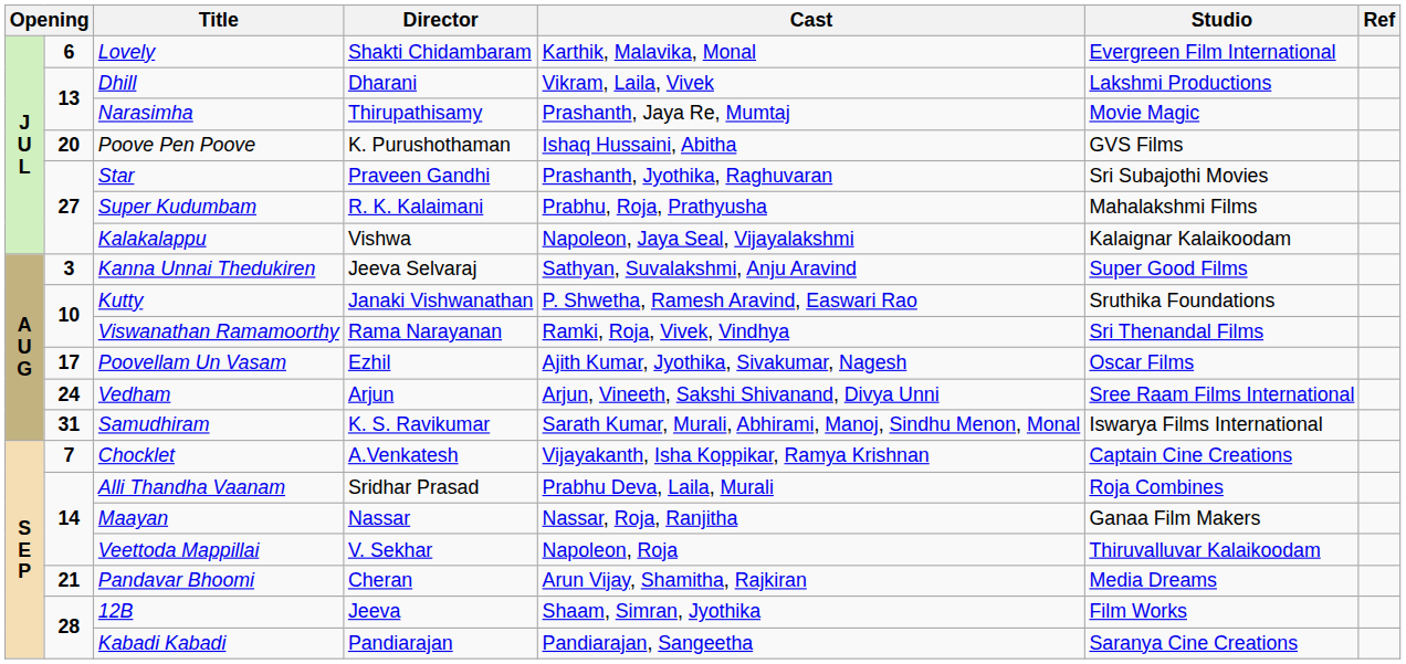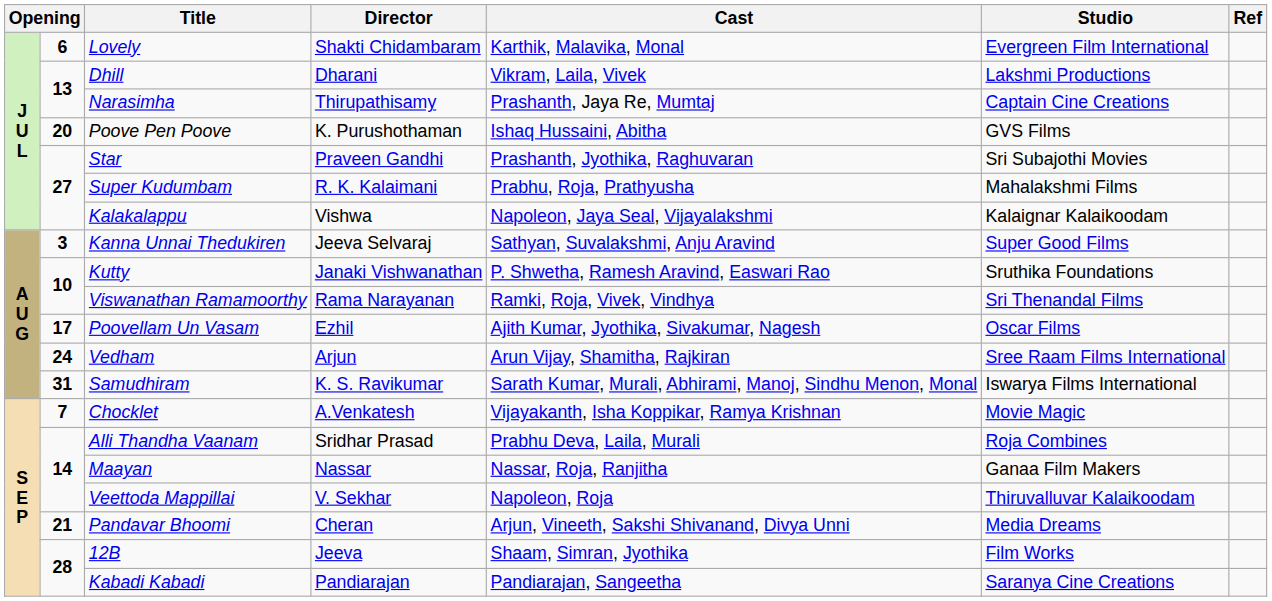Narasimha | Studio: Movie Magic -> Captain Cine Creations
Vedham | Cast: Arjun, Vineeth, Sakshi Shivanand, Divya Unni -> Arun Vijay, Shamitha, Rajkiran
Chocklet | Studio: Captain Cine Creations -> Movie Magic
Pandavar Bhoomi | Cast: Arun Vijay, Shamitha, Rajkiran -> Arjun, Vineeth, Sakshi Shivanand, Divya Unni
